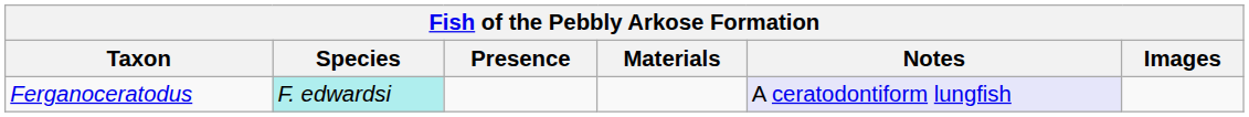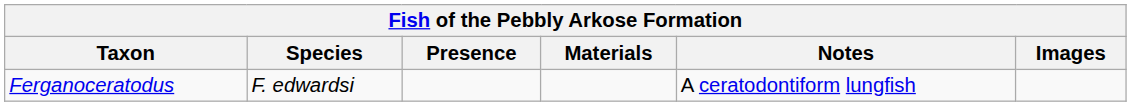Ferganoceratodus | Species: paleturquoise background -> no background
Ferganoceratodus | Notes: lavender background -> no background
